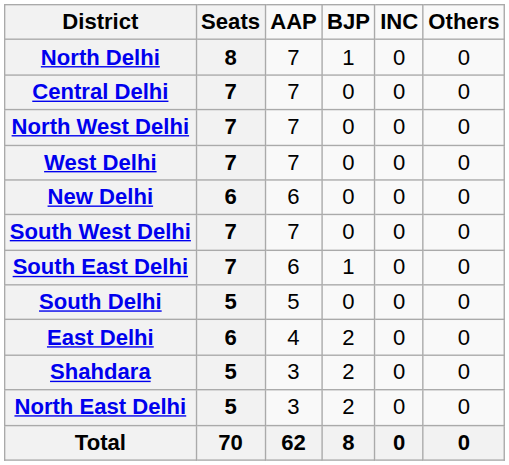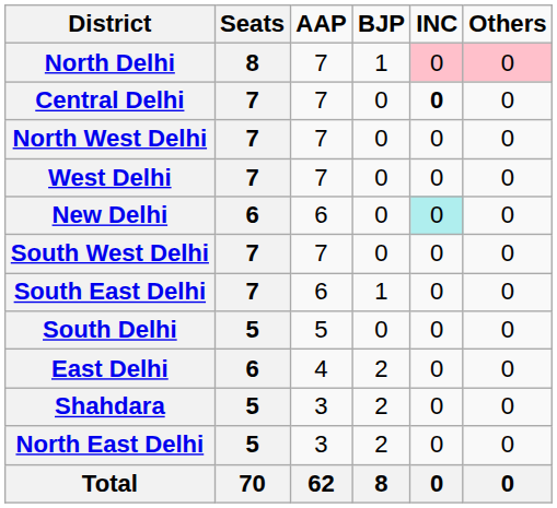North Delhi | column 5: no background -> pink background
North Delhi | column 6: no background -> pink background
Central Delhi | column 5: normal -> bold
New Delhi | column 5: no background -> paleturquoise background
